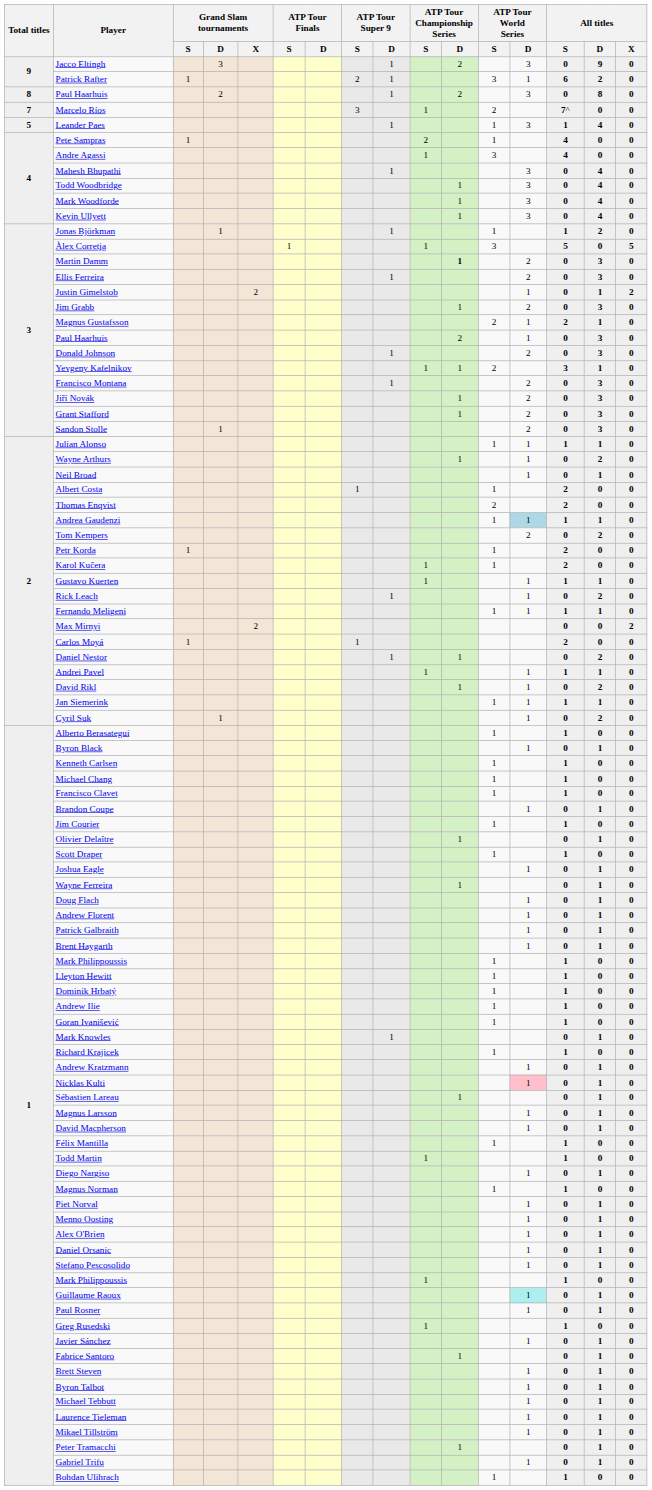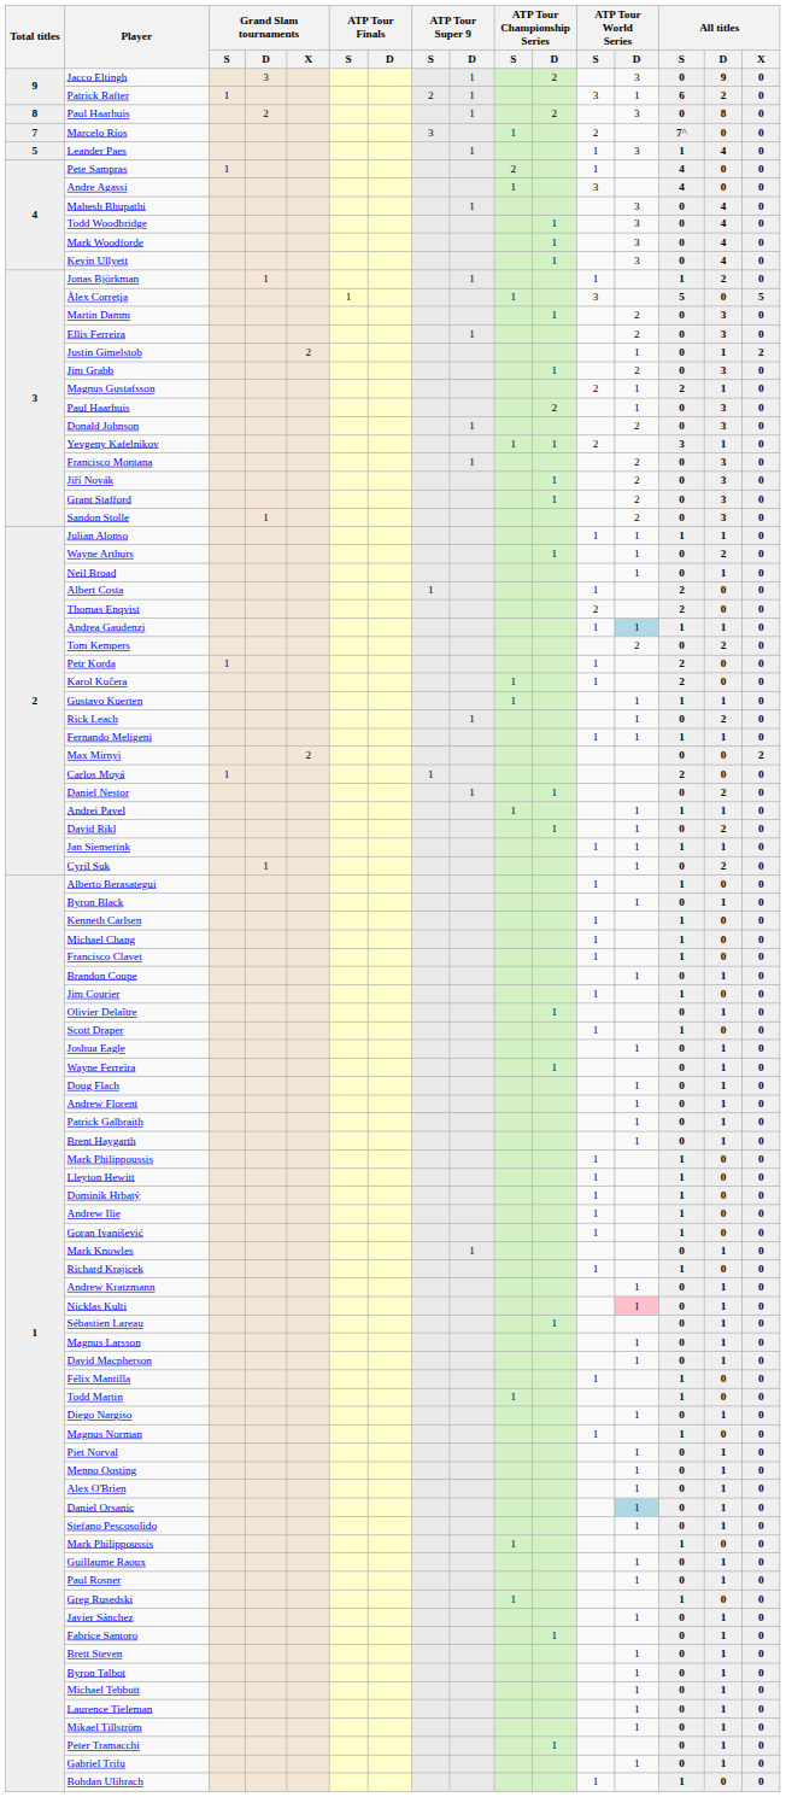Martin Damm | ATP Tour Championship Series / D: bold -> normal
Daniel Orsanic | ATP Tour World Series / D: no background -> lightblue background
Guillaume Raoux | ATP Tour World Series / D: paleturquoise background -> no background
